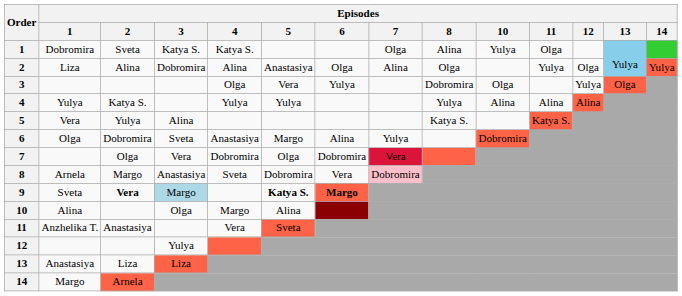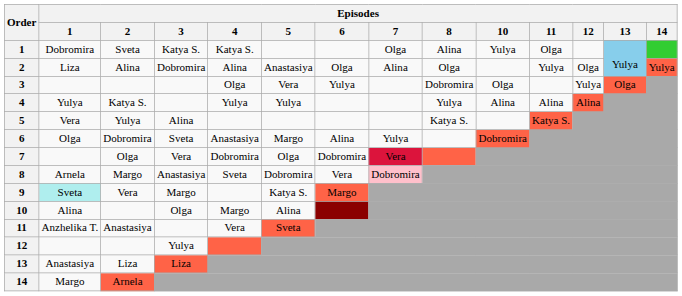9 | Episodes / 1: no background -> paleturquoise background
9 | Episodes / 2: bold -> normal
9 | Episodes / 3: lightblue background -> no background
9 | Episodes / 5: bold -> normal
9 | Episodes / 6: bold -> normal
